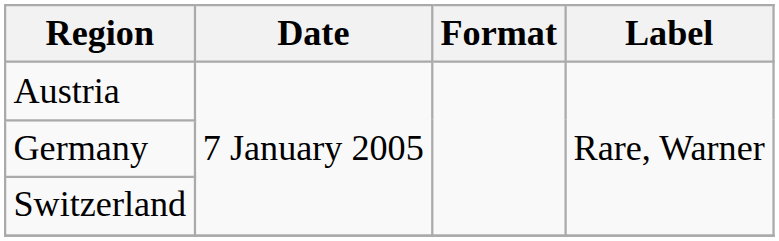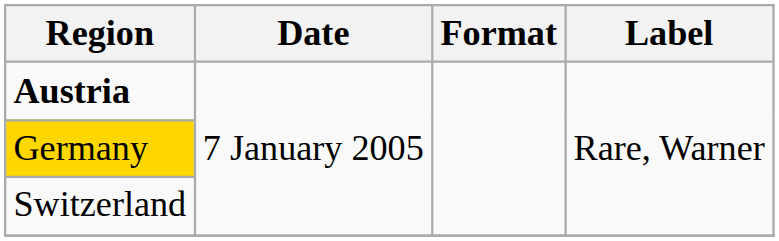Austria | Region: normal -> bold
Germany | Region: no background -> gold background
